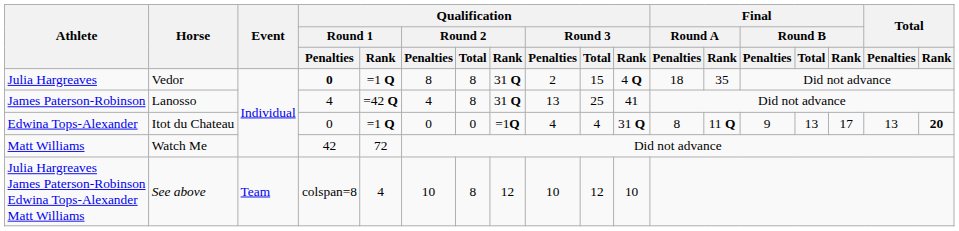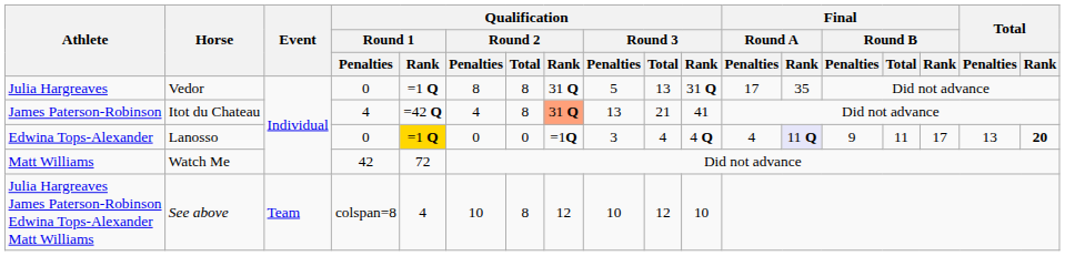Julia Hargreaves | Qualification / Round 1 / Penalties: bold -> normal
Julia Hargreaves | Qualification / Round 3 / Penalties: 2 -> 5
Julia Hargreaves | Qualification / Round 3 / Total: 15 -> 13
Julia Hargreaves | Qualification / Round 3 / Rank: 4 Q -> 31 Q
Julia Hargreaves | Final / Round A / Penalties: 18 -> 17
James Paterson-Robinson | Horse: Lanosso -> Itot du Chateau
James Paterson-Robinson | Qualification / Round 2 / Rank: no background -> lightsalmon background
James Paterson-Robinson | Qualification / Round 3 / Total: 25 -> 21
Edwina Tops-Alexander | Horse: Itot du Chateau -> Lanosso
Edwina Tops-Alexander | Qualification / Round 1 / Rank: no background -> gold background
Edwina Tops-Alexander | Qualification / Round 3 / Penalties: 4 -> 3
Edwina Tops-Alexander | Qualification / Round 3 / Rank: 31 Q -> 4 Q
Edwina Tops-Alexander | Final / Round A / Penalties: 8 -> 4
Edwina Tops-Alexander | Final / Round A / Rank: no background -> lavender background
Edwina Tops-Alexander | Final / Round B / Total: 13 -> 11
